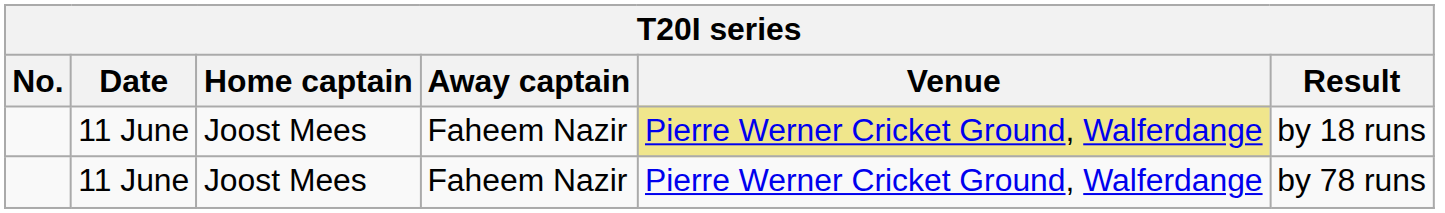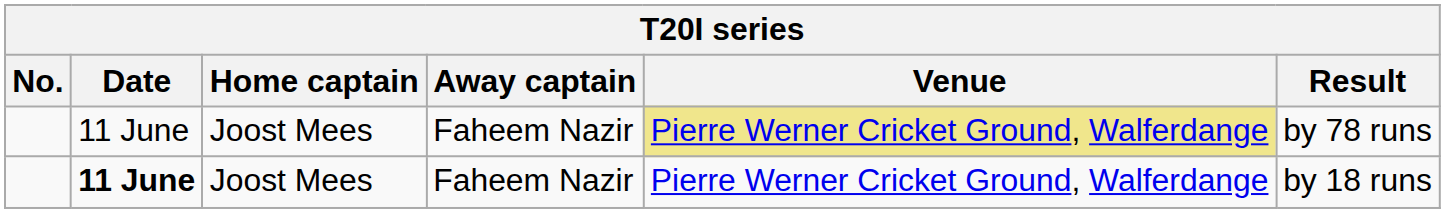row 3 | Result: by 18 runs -> by 78 runs
row 4 | Date: normal -> bold
row 4 | Result: by 78 runs -> by 18 runs
